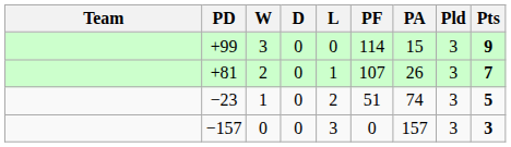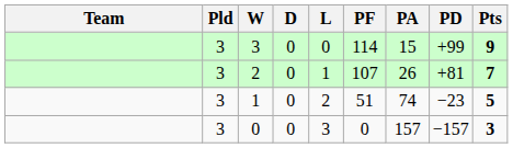columns swapped: Pld <-> PD
